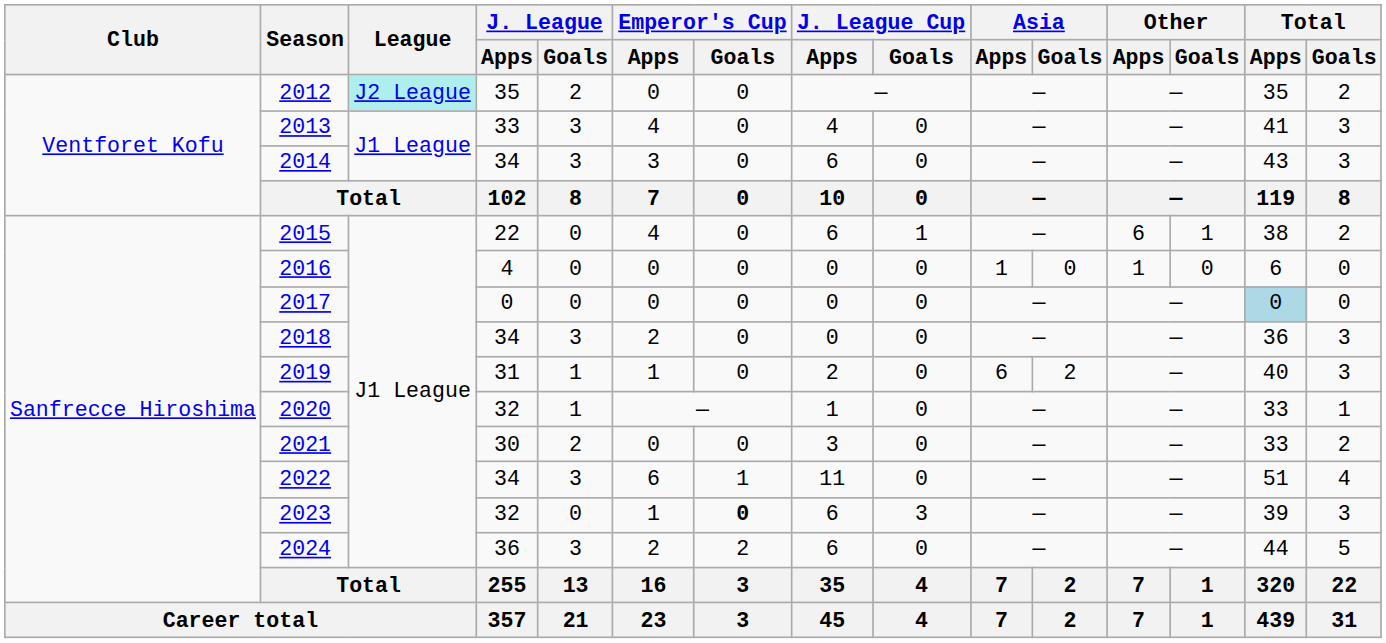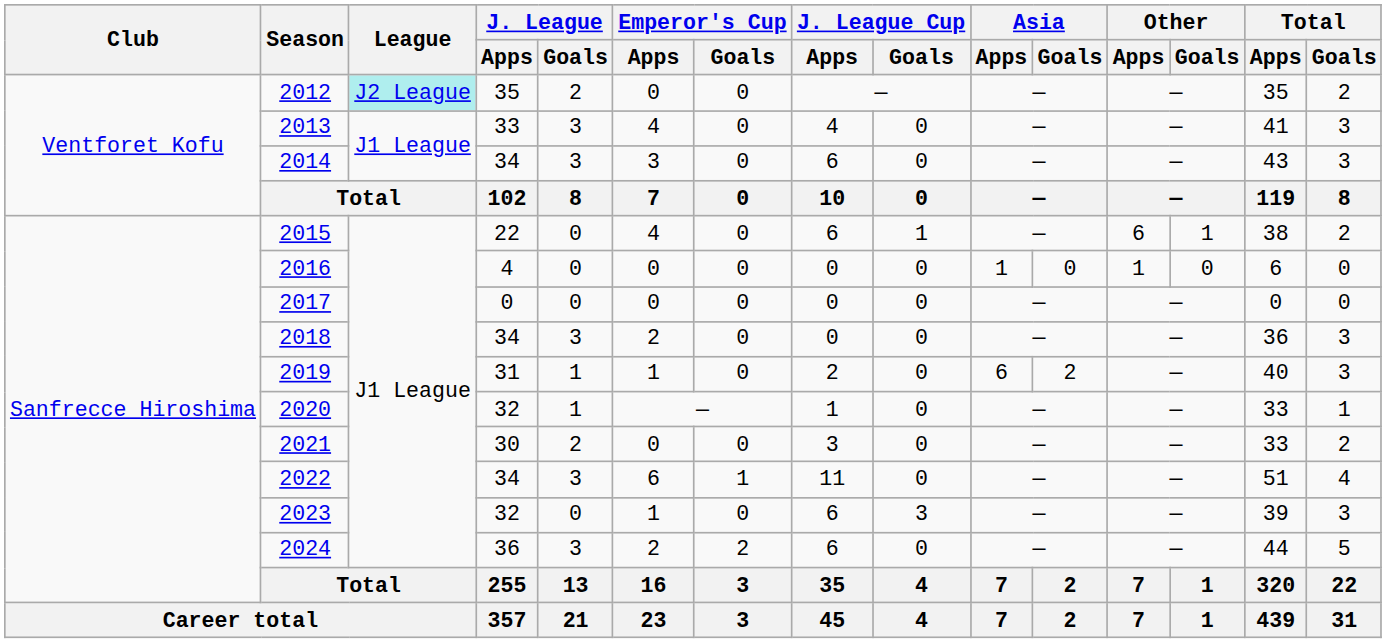2017 | Total / Apps: lightblue background -> no background
2023 | Emperor's Cup / Goals: bold -> normal
